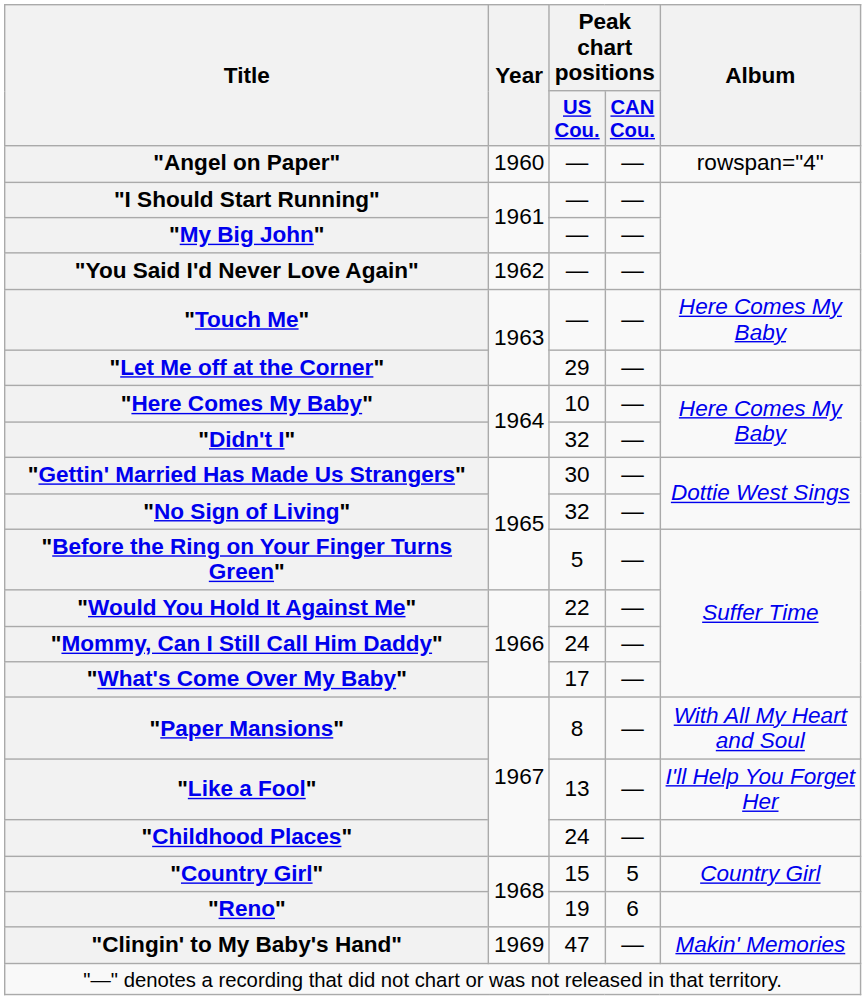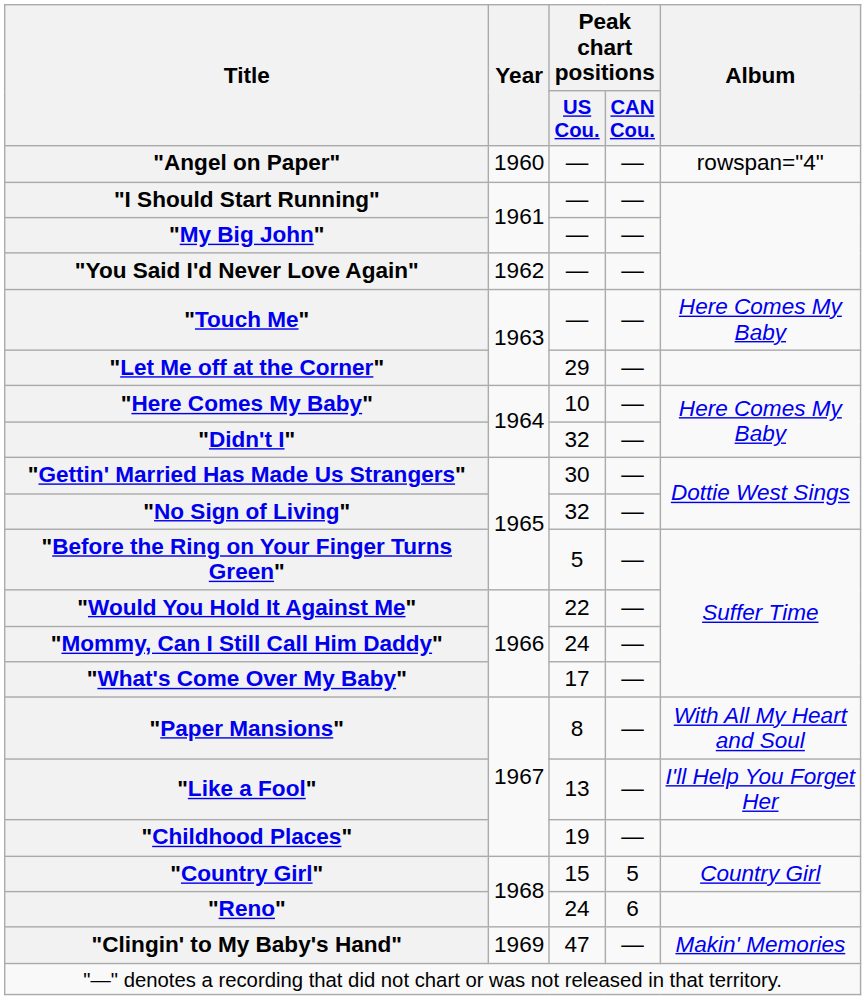"Childhood Places" | Peak chart positions / US Cou.: 24 -> 19
"Reno" | Peak chart positions / US Cou.: 19 -> 24
